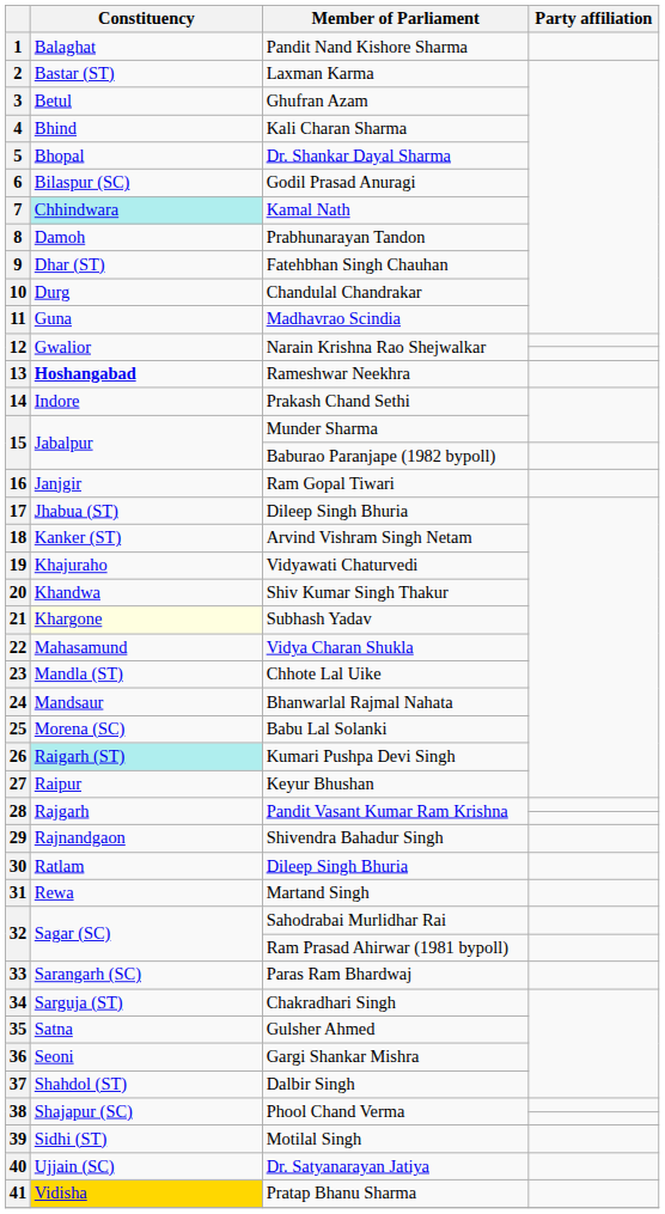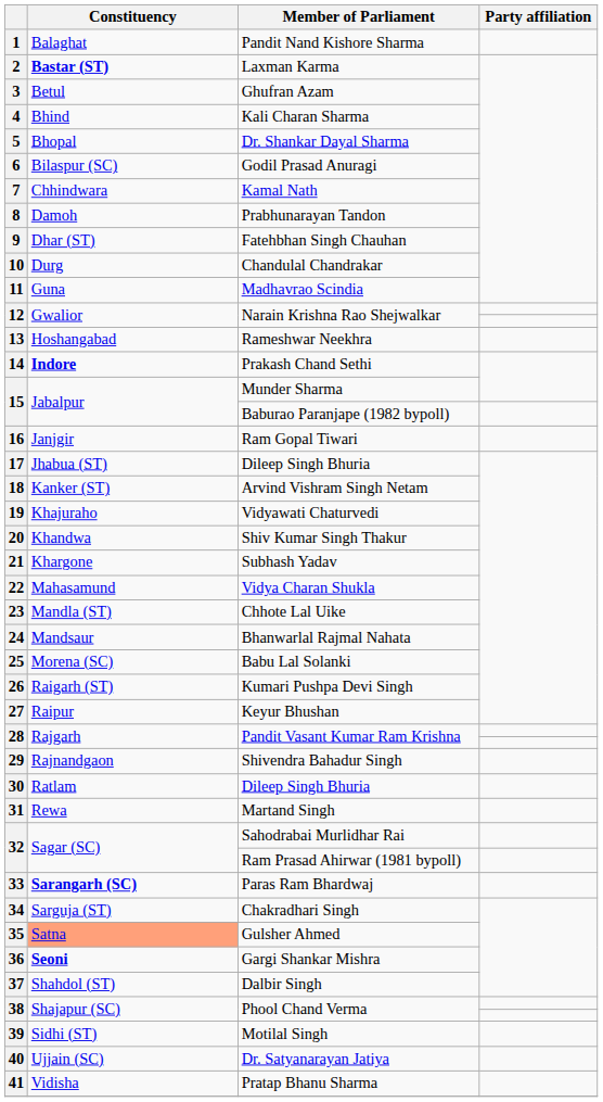Laxman Karma | Constituency: normal -> bold
Kamal Nath | Constituency: paleturquoise background -> no background
Rameshwar Neekhra | Constituency: bold -> normal
Prakash Chand Sethi | Constituency: normal -> bold
Subhash Yadav | Constituency: lightyellow background -> no background
Kumari Pushpa Devi Singh | Constituency: paleturquoise background -> no background
Paras Ram Bhardwaj | Constituency: normal -> bold
Gulsher Ahmed | Constituency: no background -> lightsalmon background
Gargi Shankar Mishra | Constituency: normal -> bold
Pratap Bhanu Sharma | Constituency: gold background -> no background
